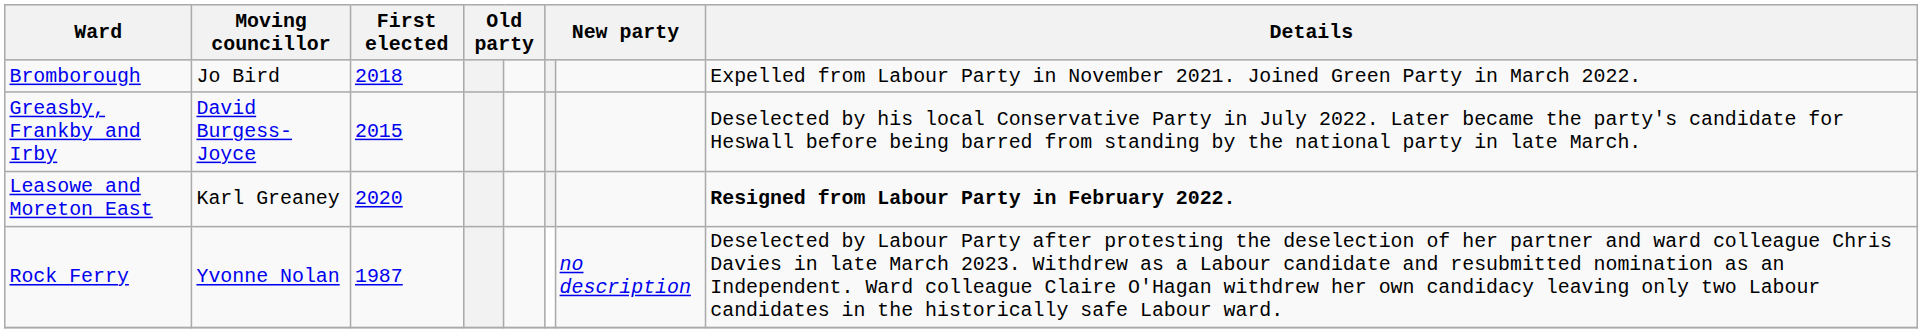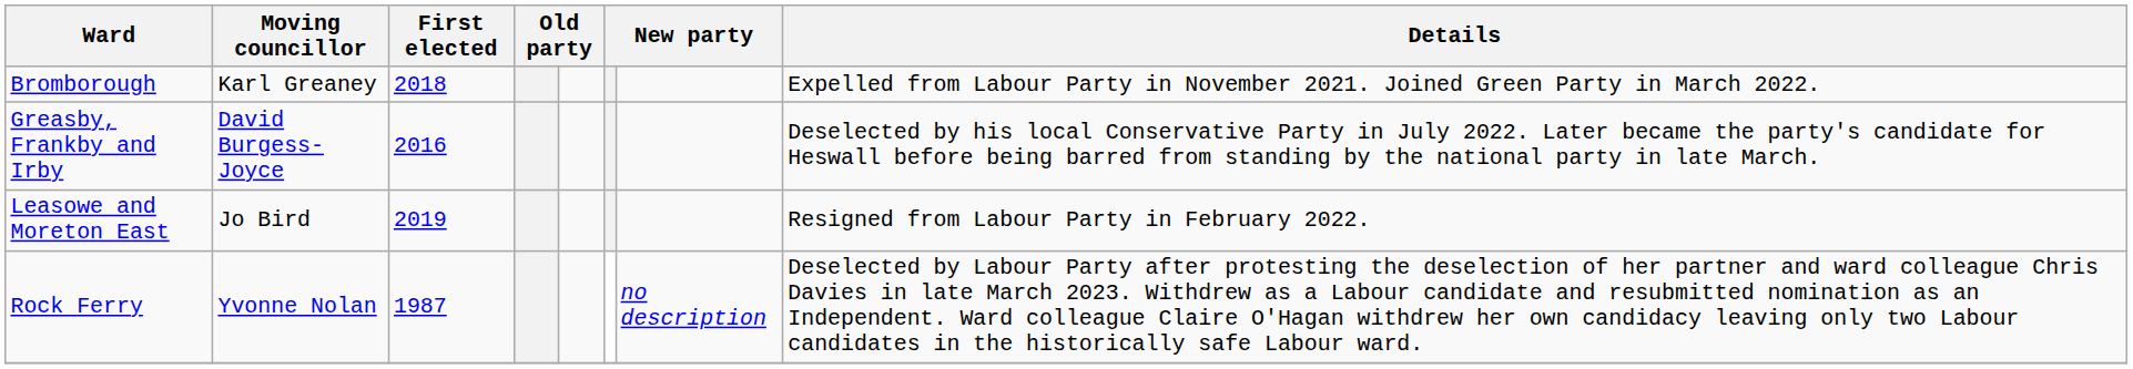Bromborough | Moving councillor: Jo Bird -> Karl Greaney
Greasby, Frankby and Irby | First elected: 2015 -> 2016
Leasowe and Moreton East | Moving councillor: Karl Greaney -> Jo Bird
Leasowe and Moreton East | First elected: 2020 -> 2019
Leasowe and Moreton East | Details: bold -> normal
